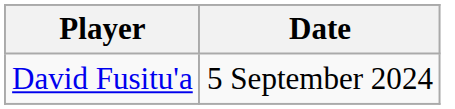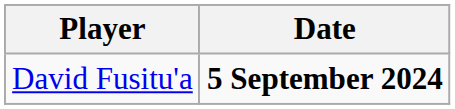David Fusitu'a | Date: normal -> bold
